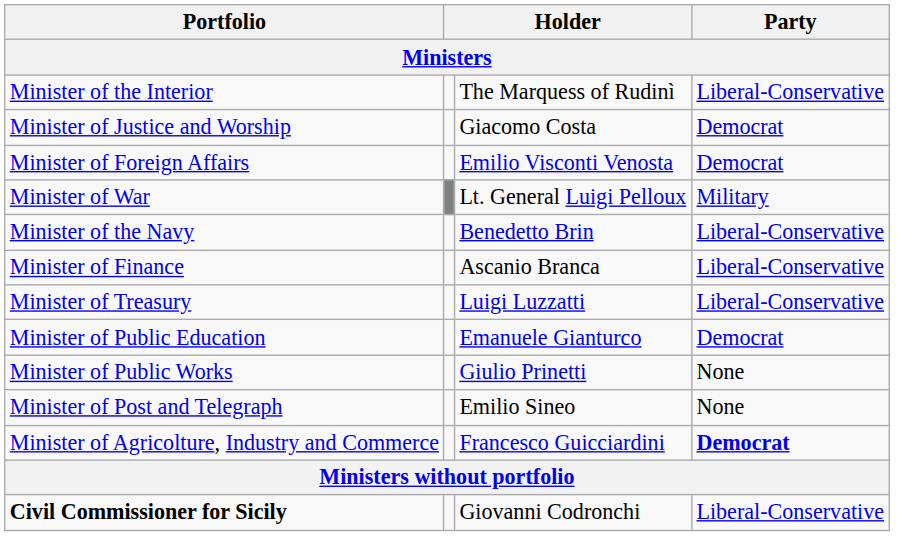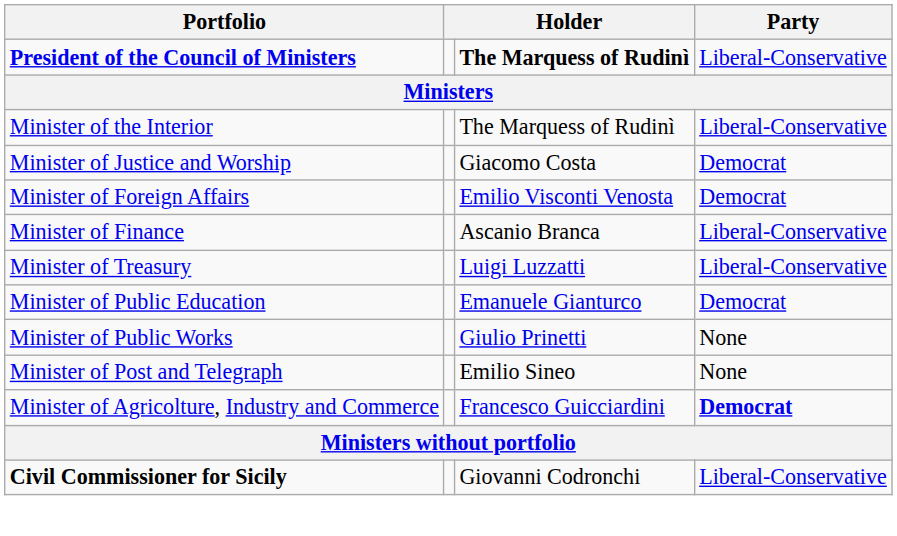+ row: President of the Council of Ministers | The Marquess of Rudinì | Liberal-Conservative
- row: Minister of War | Lt. General Luigi Pelloux | Military
- row: Minister of the Navy | Benedetto Brin | Liberal-Conservative
